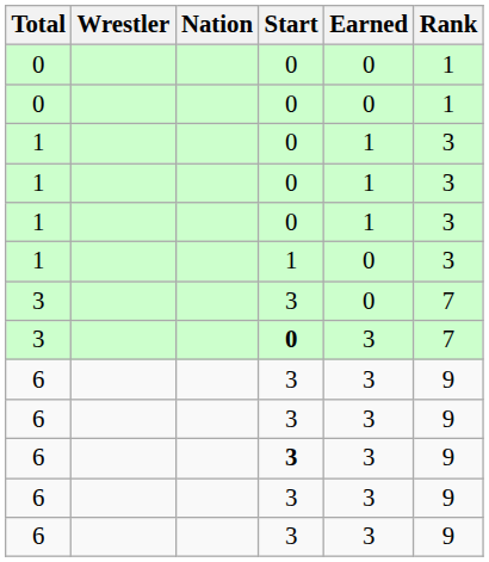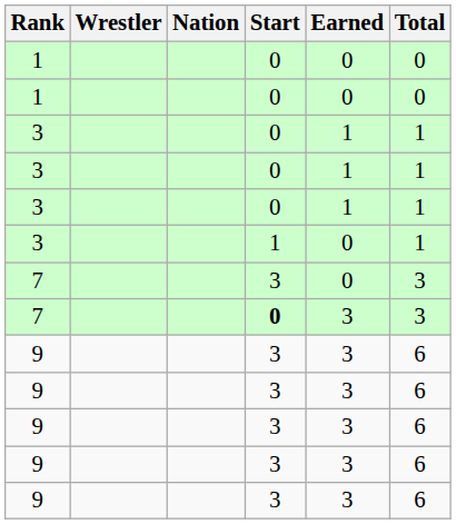columns swapped: Rank <-> Total
row 12 | Start: bold -> normal
